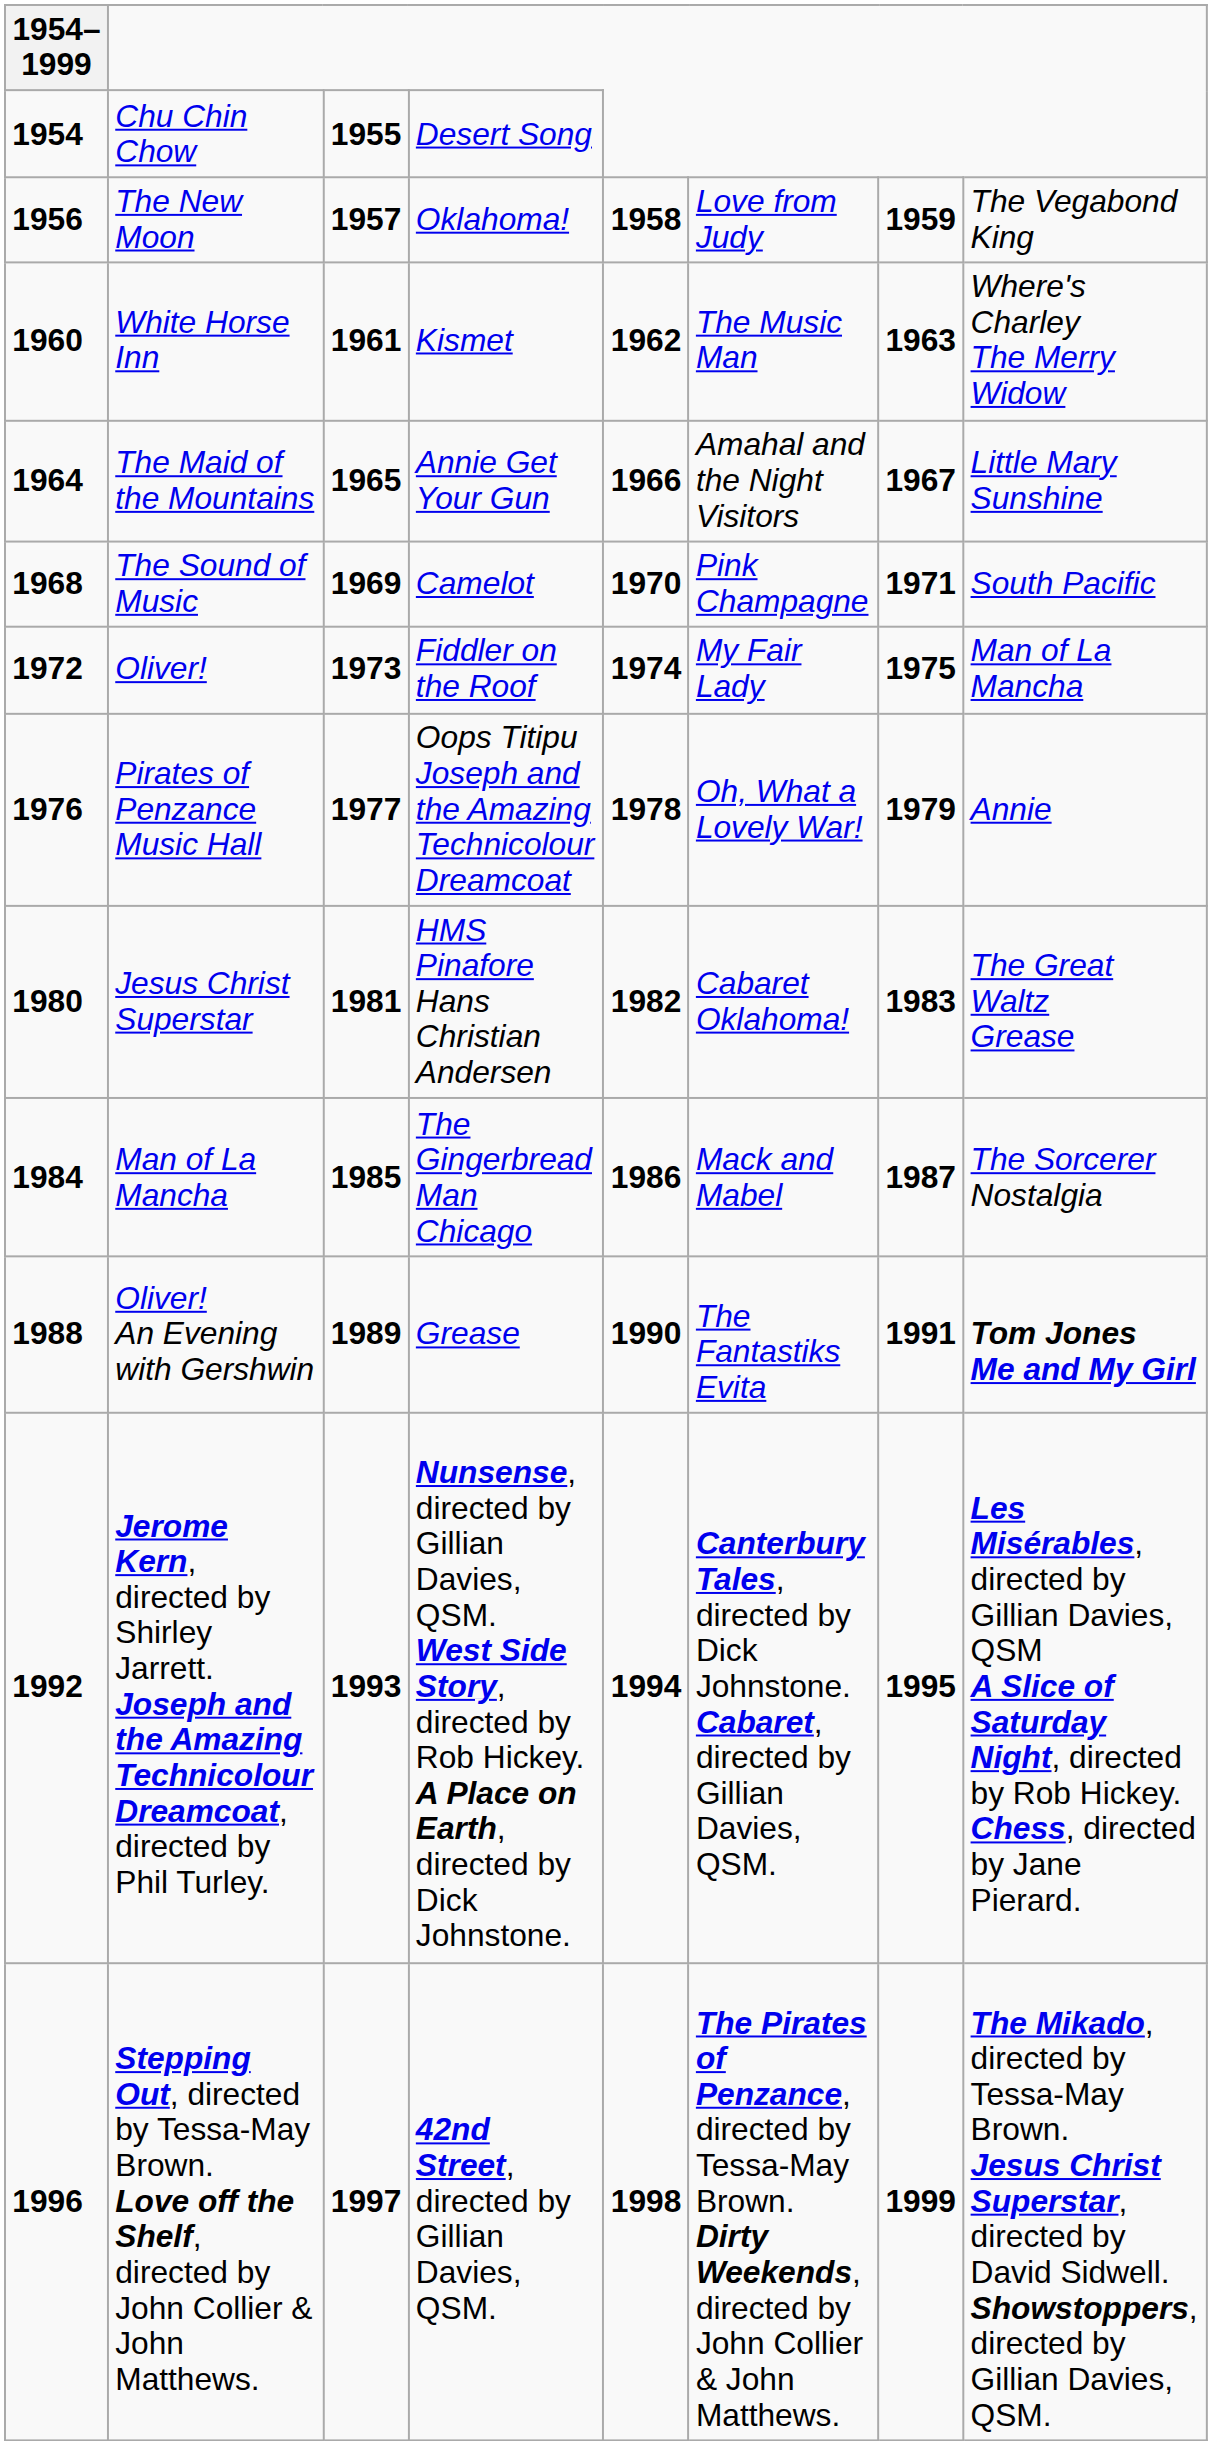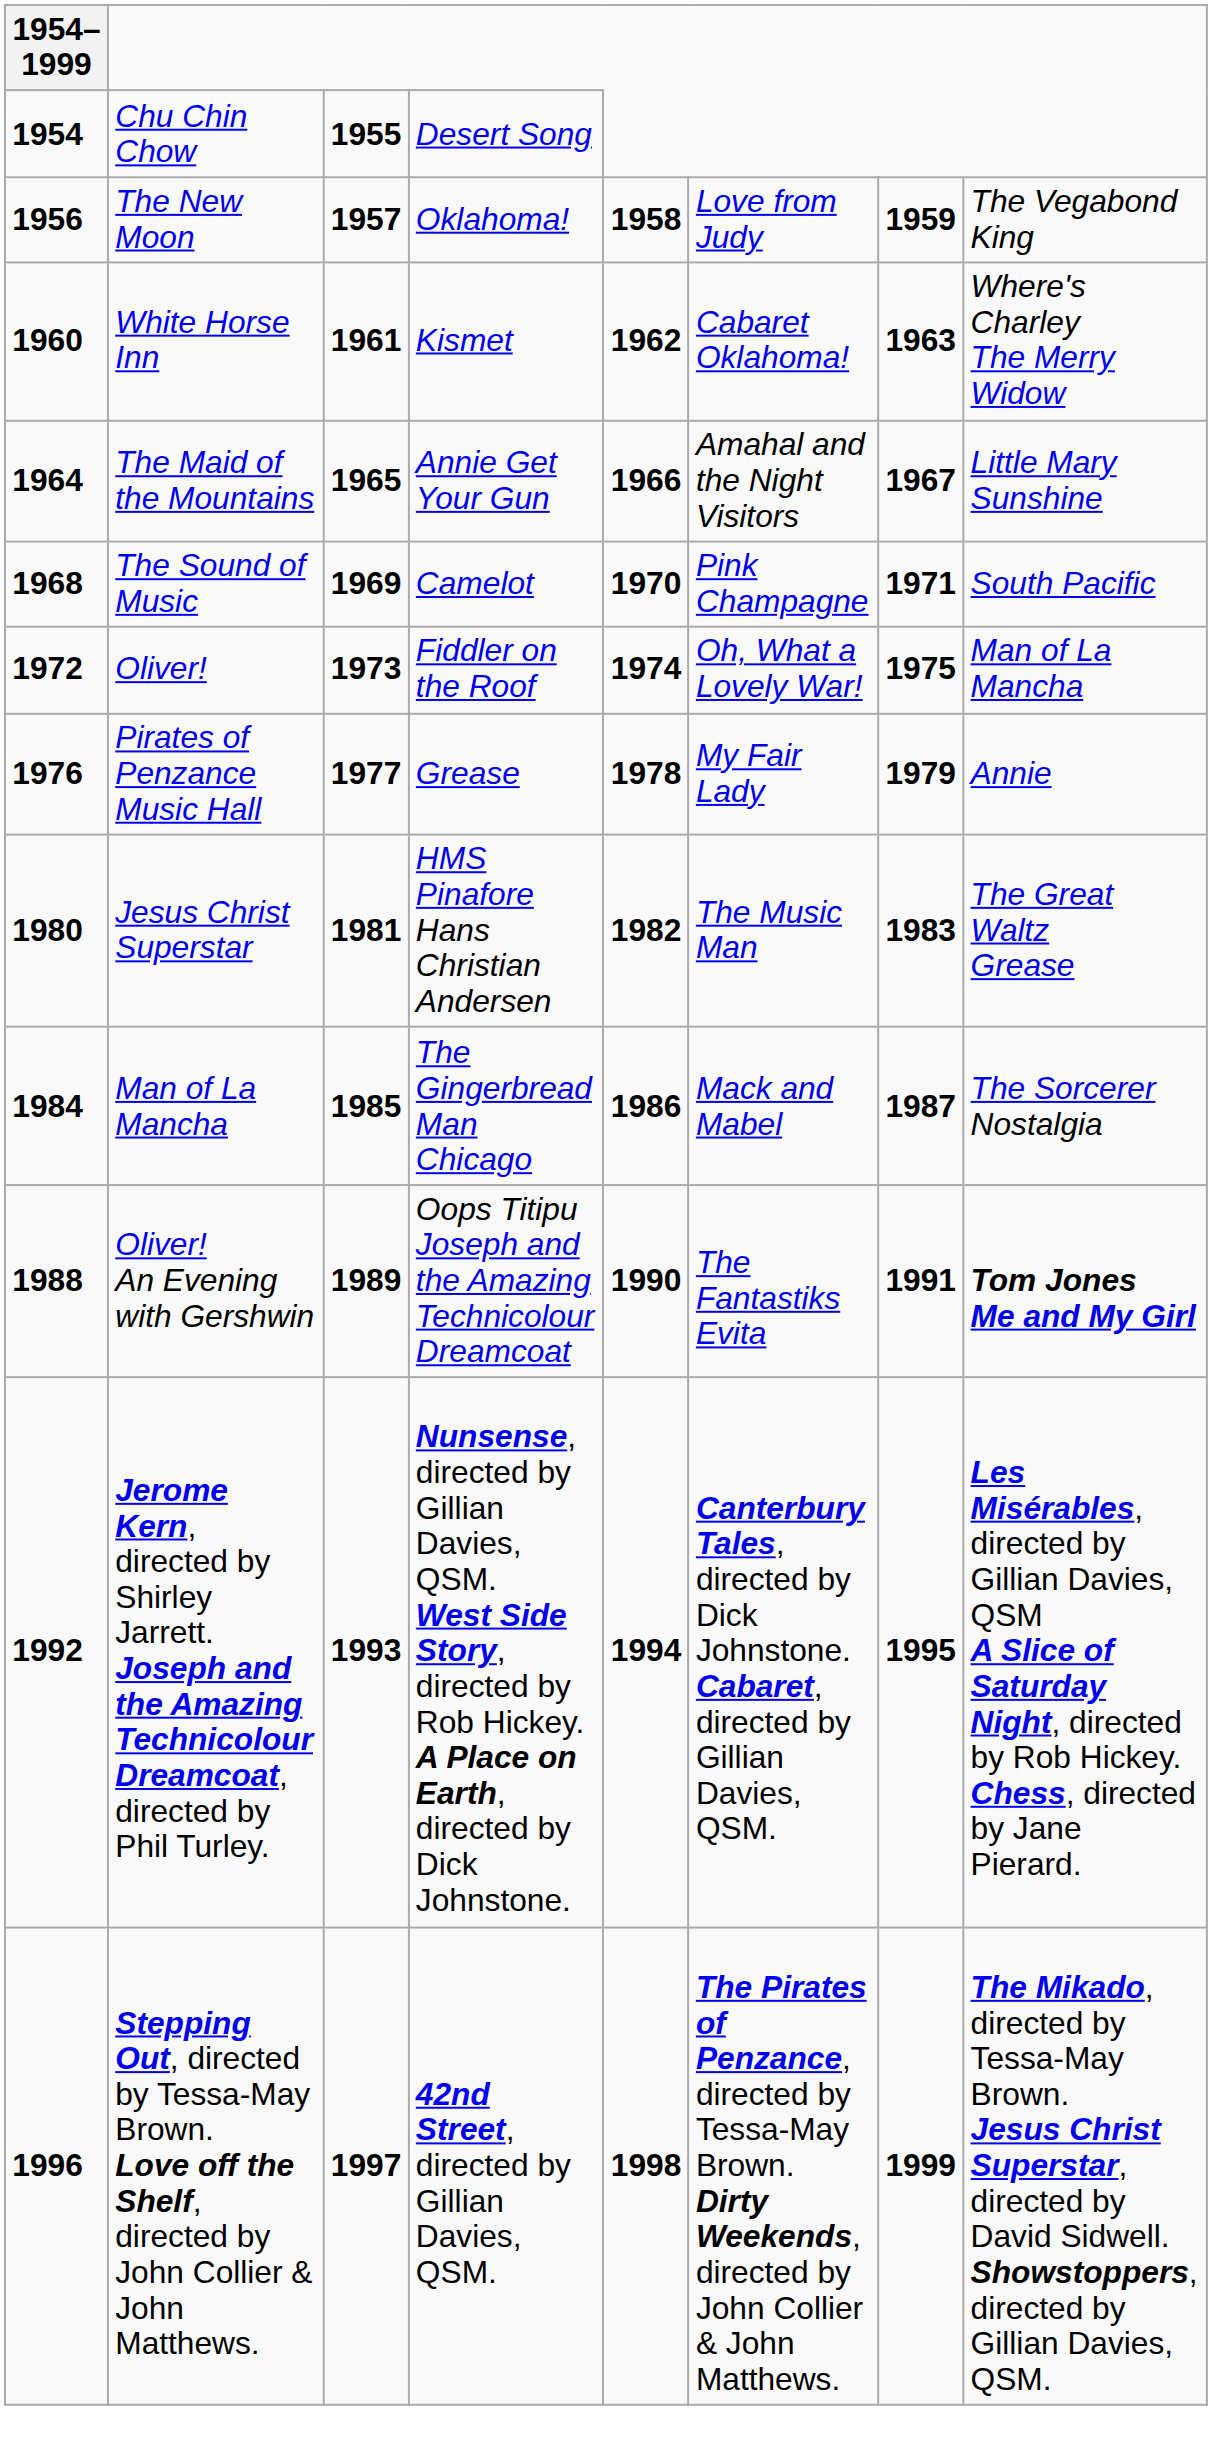White Horse Inn | column 6: The Music Man -> Cabaret Oklahoma!
Oliver! | column 6: My Fair Lady -> Oh, What a Lovely War!
Pirates of Penzance Music Hall | column 4: Oops Titipu Joseph and the Amazing Technicolour Dreamcoat -> Grease
Pirates of Penzance Music Hall | column 6: Oh, What a Lovely War! -> My Fair Lady
Jesus Christ Superstar | column 6: Cabaret Oklahoma! -> The Music Man
Oliver! An Evening with Gershwin | column 4: Grease -> Oops Titipu Joseph and the Amazing Technicolour Dreamcoat
